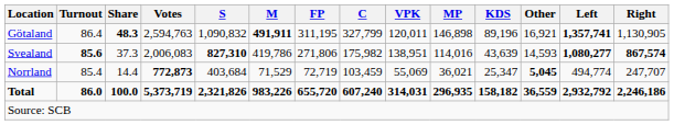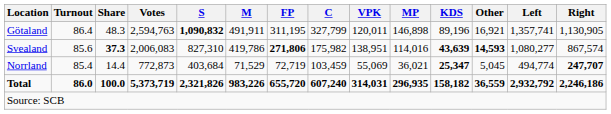Götaland | Share: bold -> normal
Götaland | S: normal -> bold
Götaland | M: bold -> normal
Götaland | Left: bold -> normal
Svealand | Turnout: bold -> normal
Svealand | Share: normal -> bold
Svealand | S: bold -> normal
Svealand | FP: normal -> bold
Svealand | KDS: normal -> bold
Svealand | Other: normal -> bold
Svealand | Left: bold -> normal
Svealand | Right: bold -> normal
Norrland | Votes: bold -> normal
Norrland | KDS: normal -> bold
Norrland | Other: bold -> normal
Norrland | Right: normal -> bold
